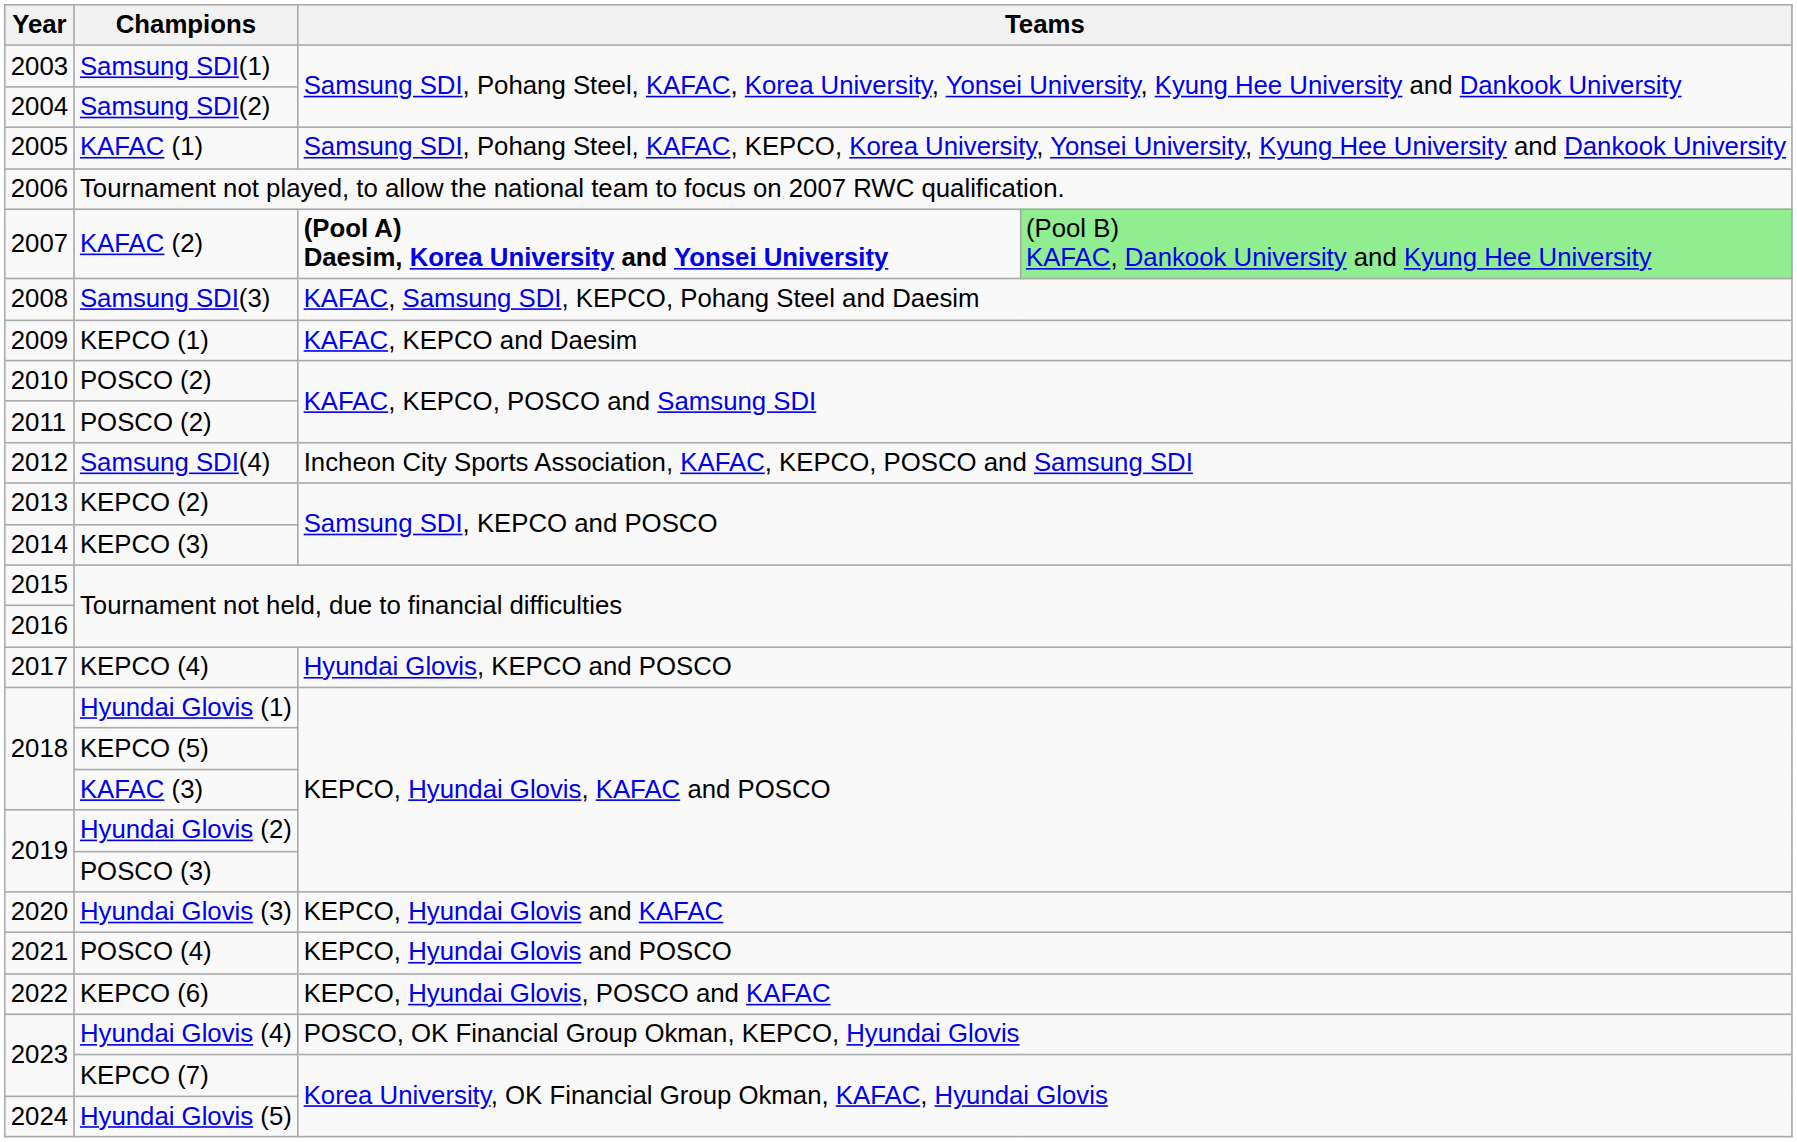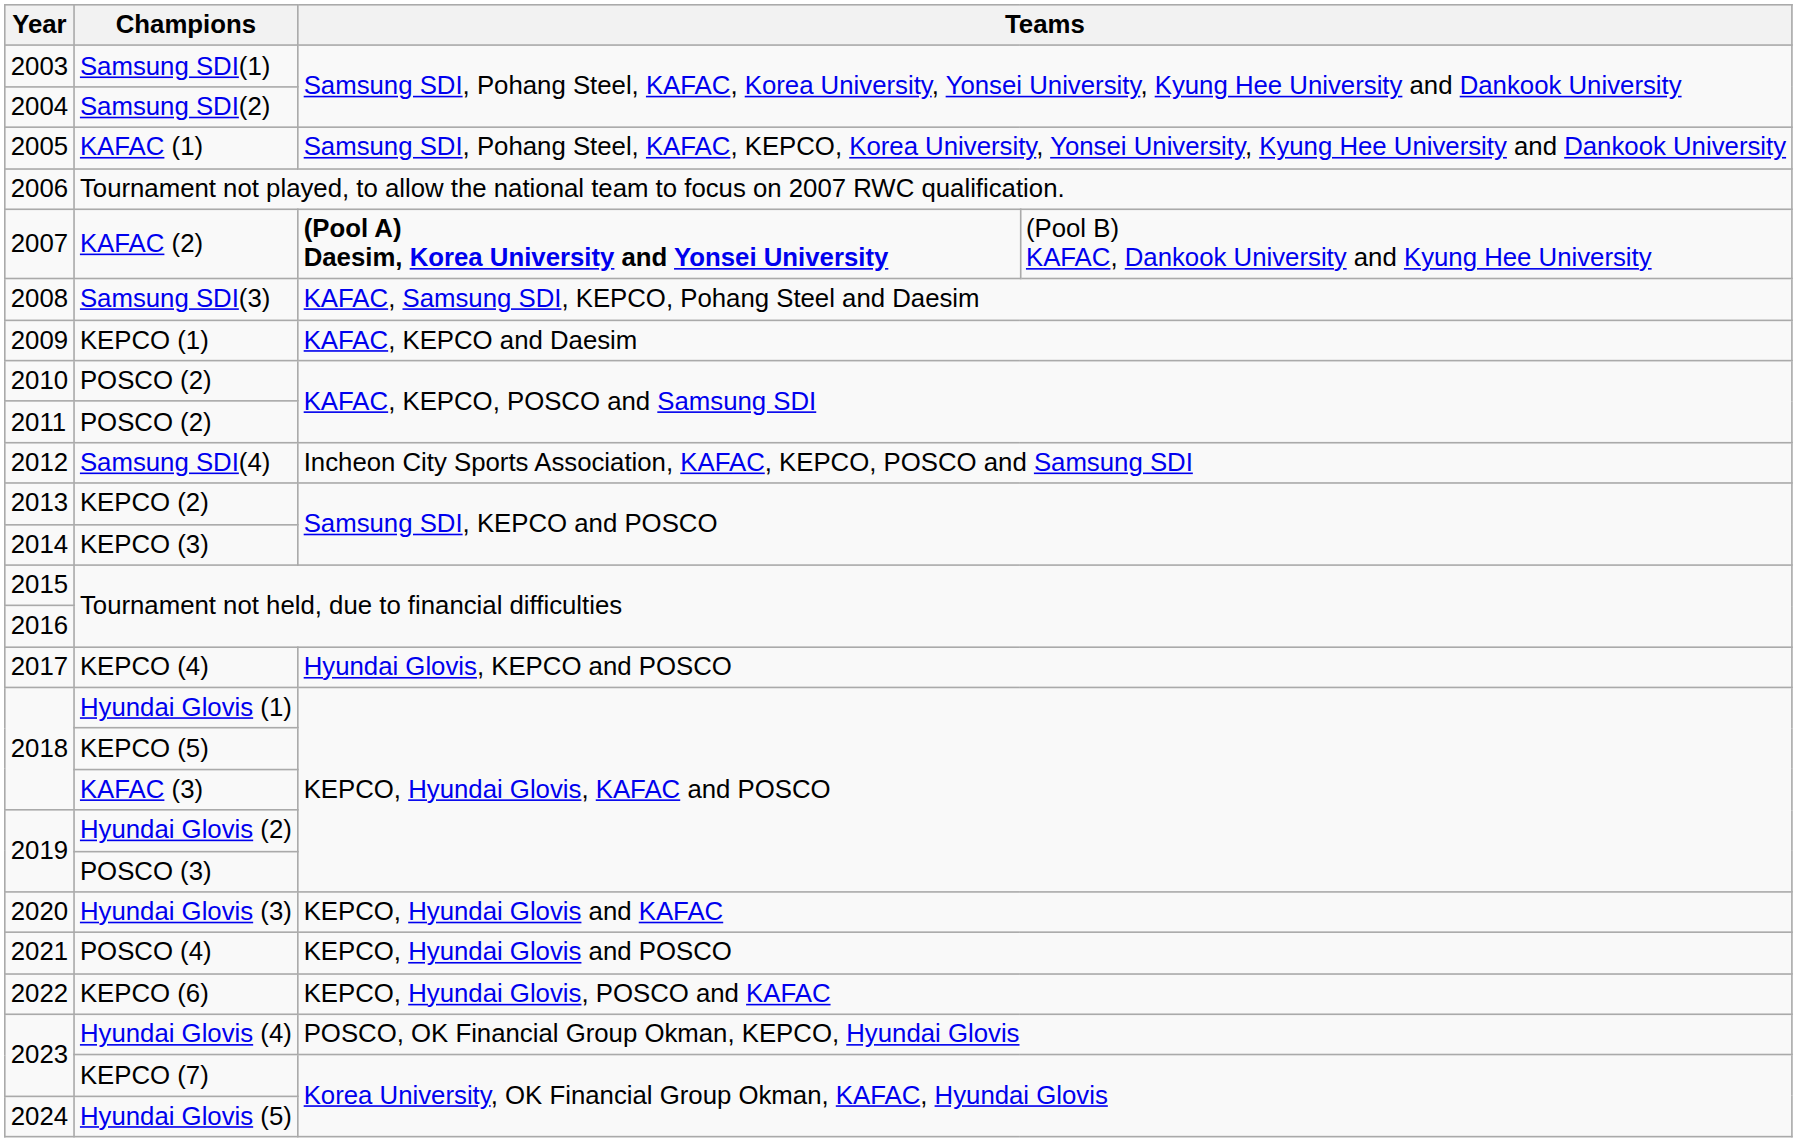KAFAC (2) | column 4: lightgreen background -> no background
